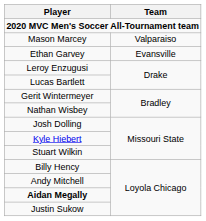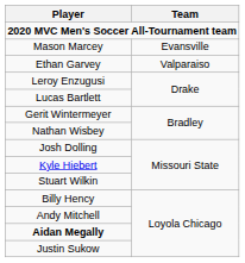Mason Marcey | Team: Valparaiso -> Evansville
Ethan Garvey | Team: Evansville -> Valparaiso
